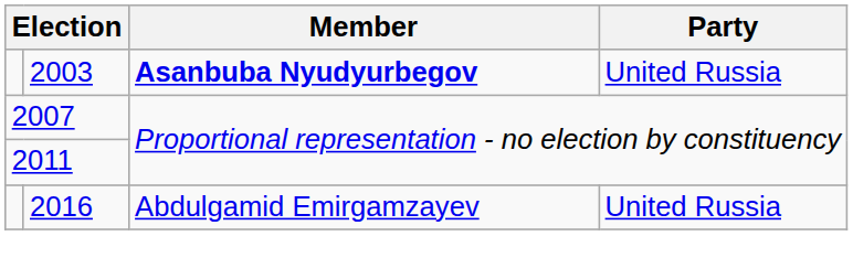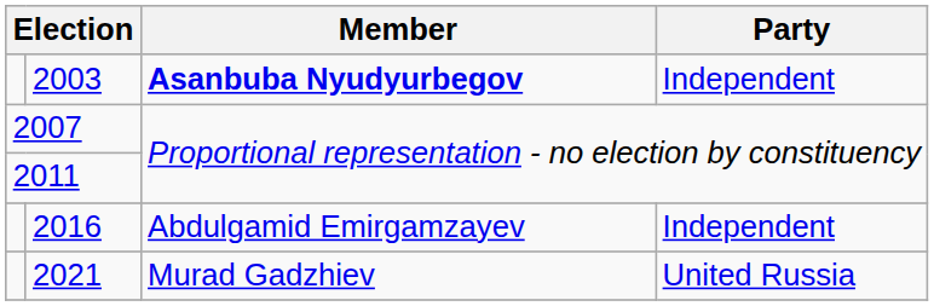2003 | Party: United Russia -> Independent
2016 | Party: United Russia -> Independent
+ row: 2021 | Murad Gadzhiev | United Russia
